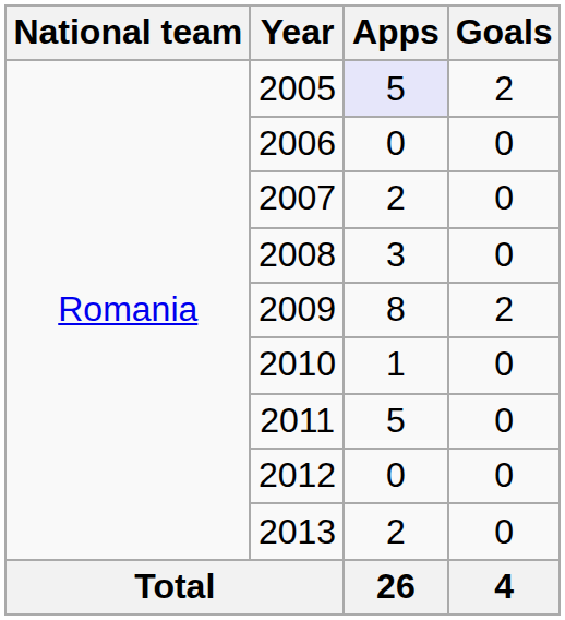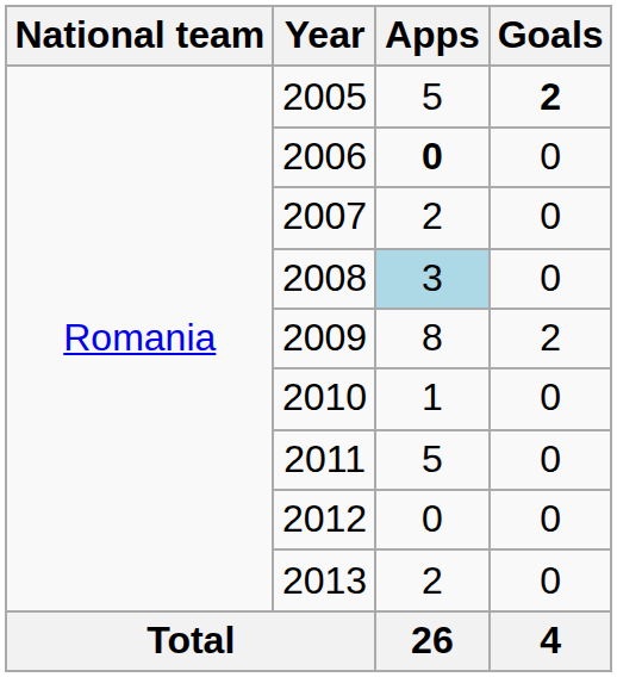2005 | Apps: lavender background -> no background
2005 | Goals: normal -> bold
2006 | Apps: normal -> bold
2008 | Apps: no background -> lightblue background
